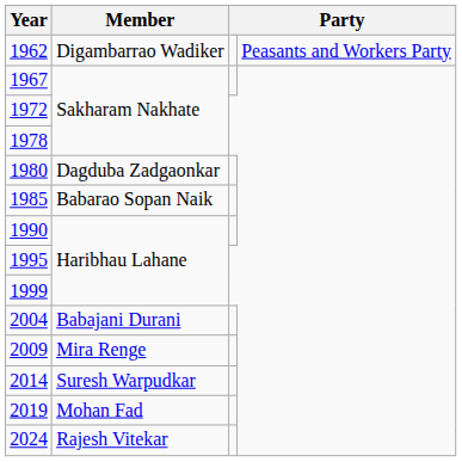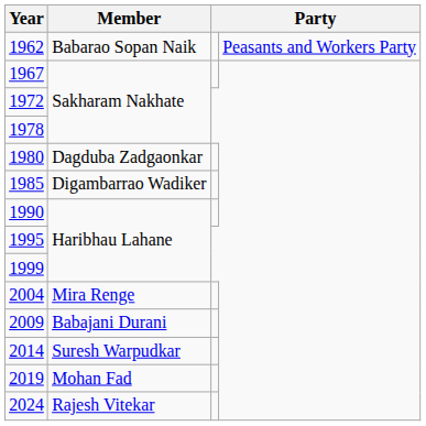1962 | Member: Digambarrao Wadiker -> Babarao Sopan Naik
1985 | Member: Babarao Sopan Naik -> Digambarrao Wadiker
2004 | Member: Babajani Durani -> Mira Renge
2009 | Member: Mira Renge -> Babajani Durani
